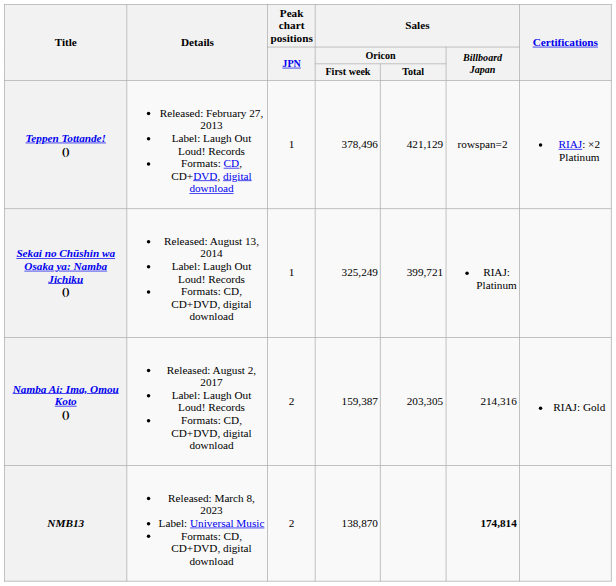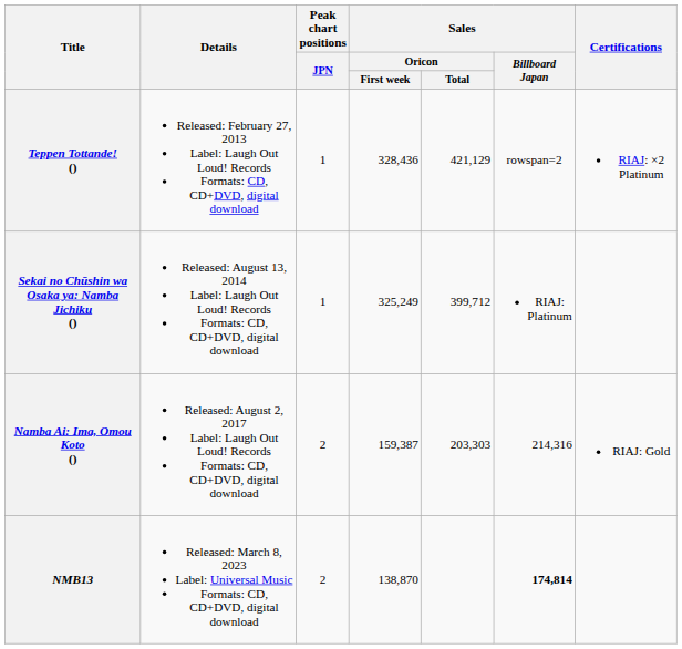Teppen Tottande! () | Sales / Oricon / First week: 378,496 -> 328,436
Sekai no Chūshin wa Osaka ya: Namba Jichiku () | Sales / Oricon / Total: 399,721 -> 399,712
Namba Ai: Ima, Omou Koto () | Sales / Oricon / Total: 203,305 -> 203,303
